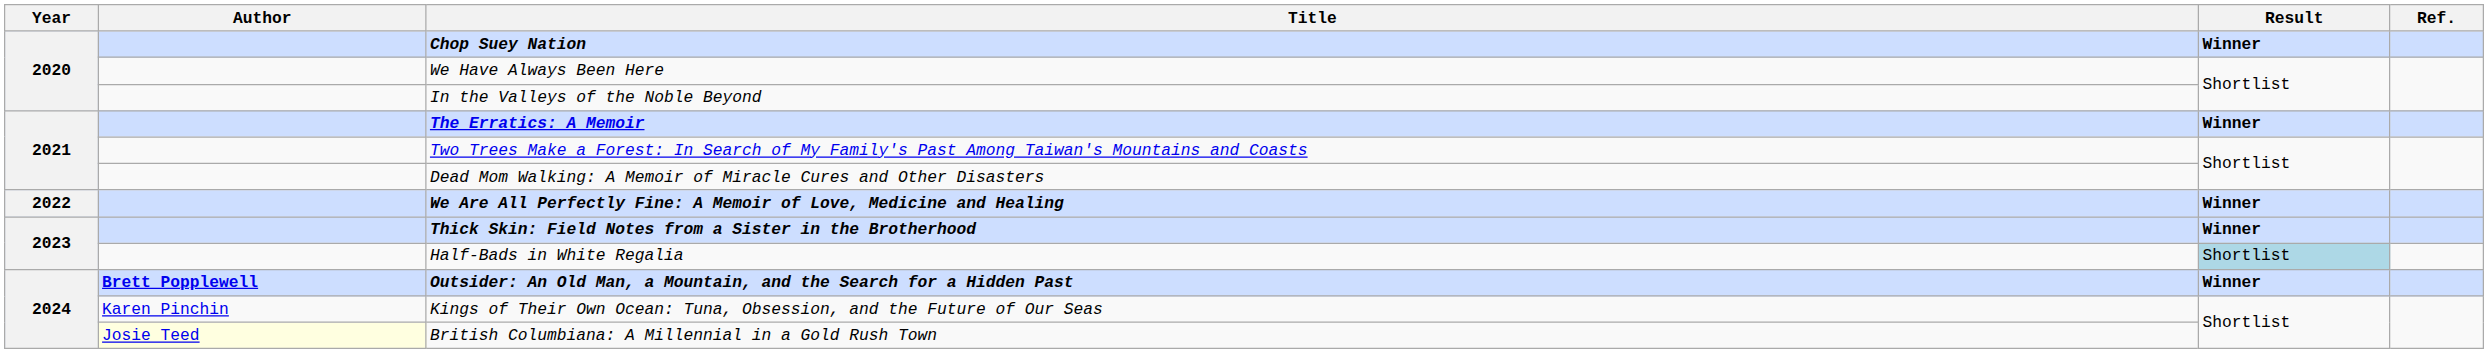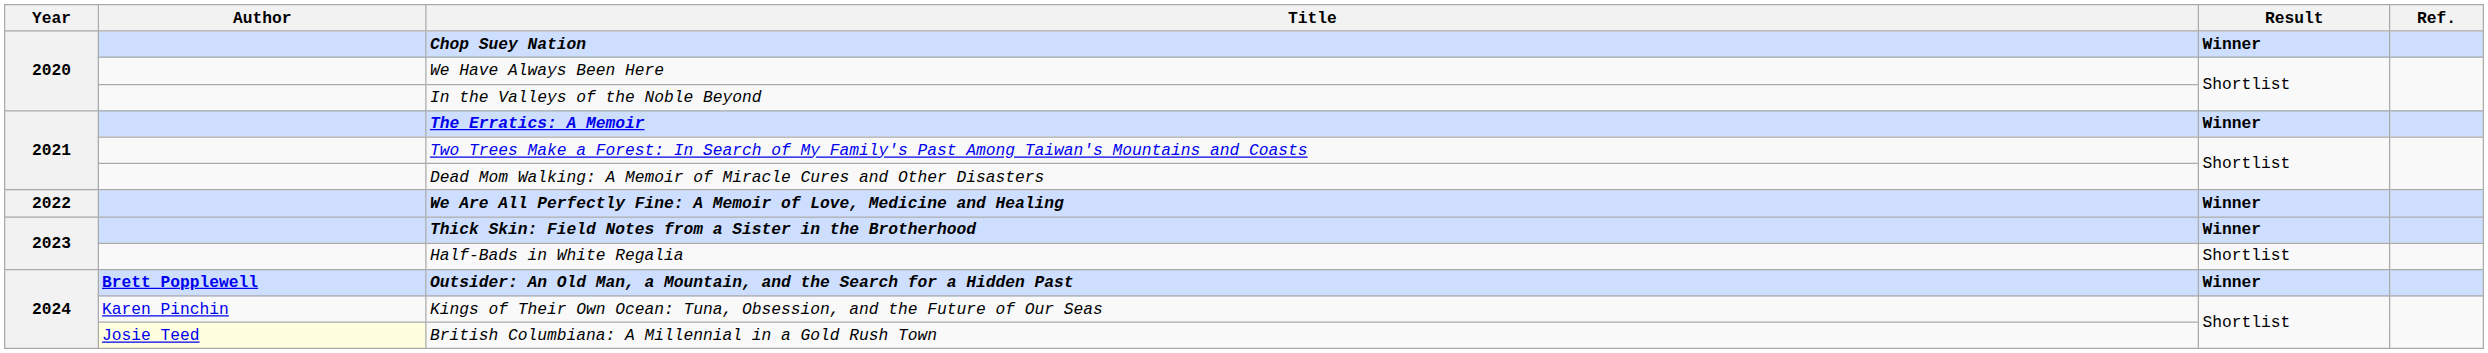Half-Bads in White Regalia | Result: lightblue background -> no background
